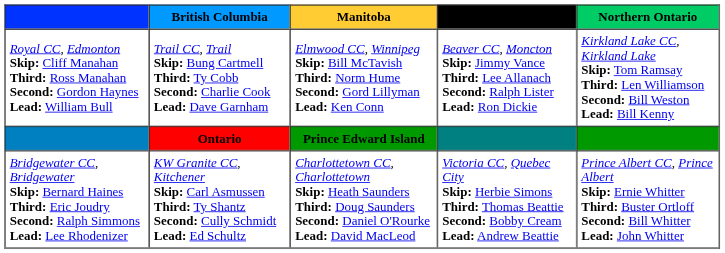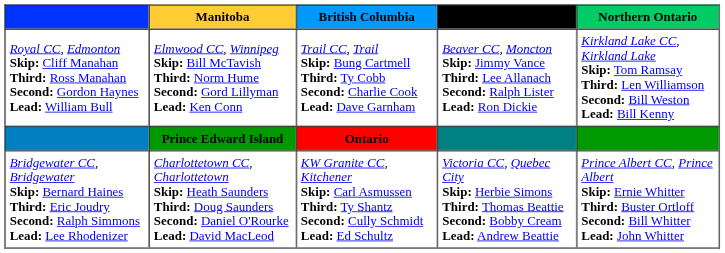columns swapped: British Columbia <-> Manitoba
